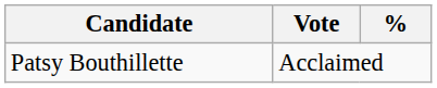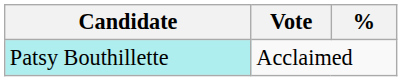Patsy Bouthillette | Candidate: no background -> paleturquoise background
